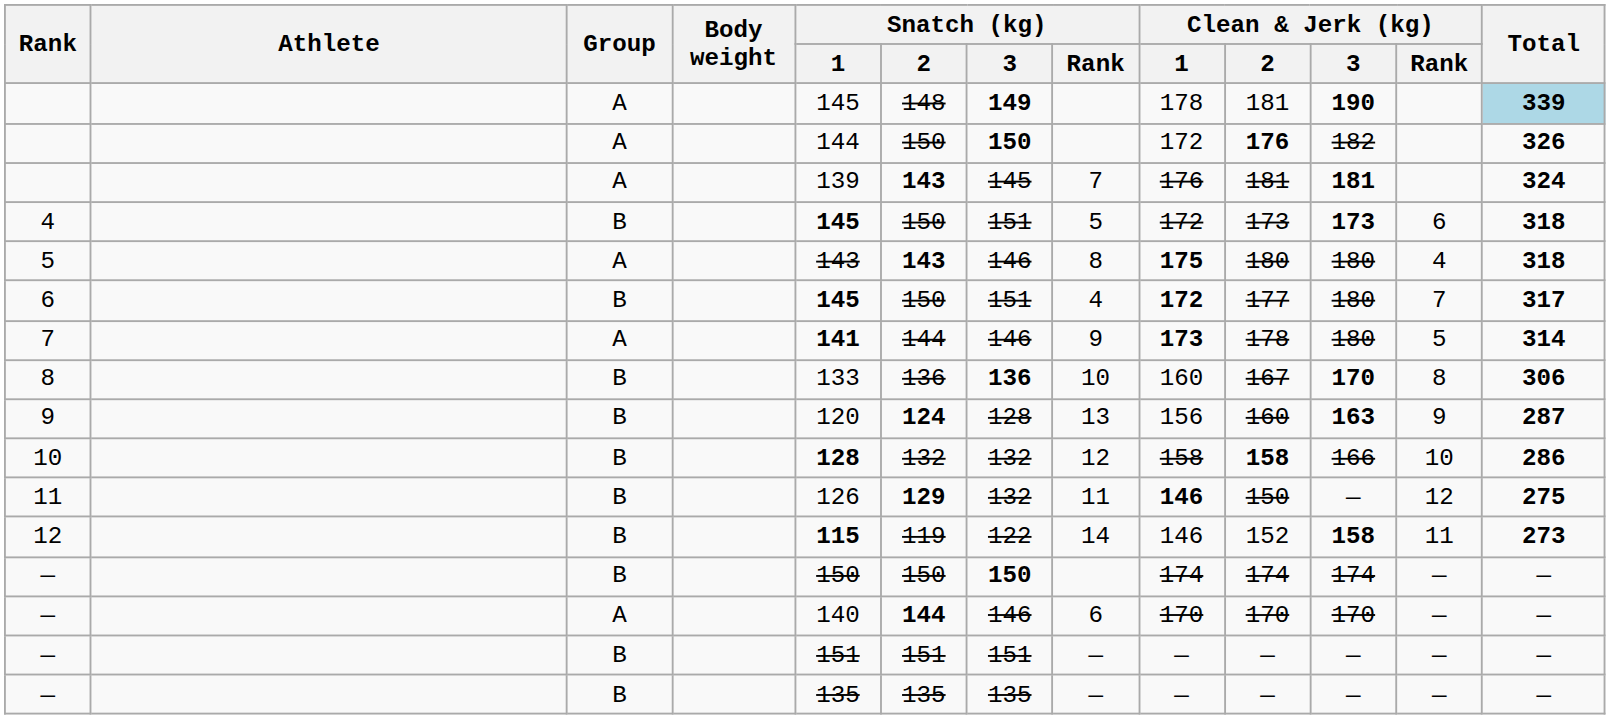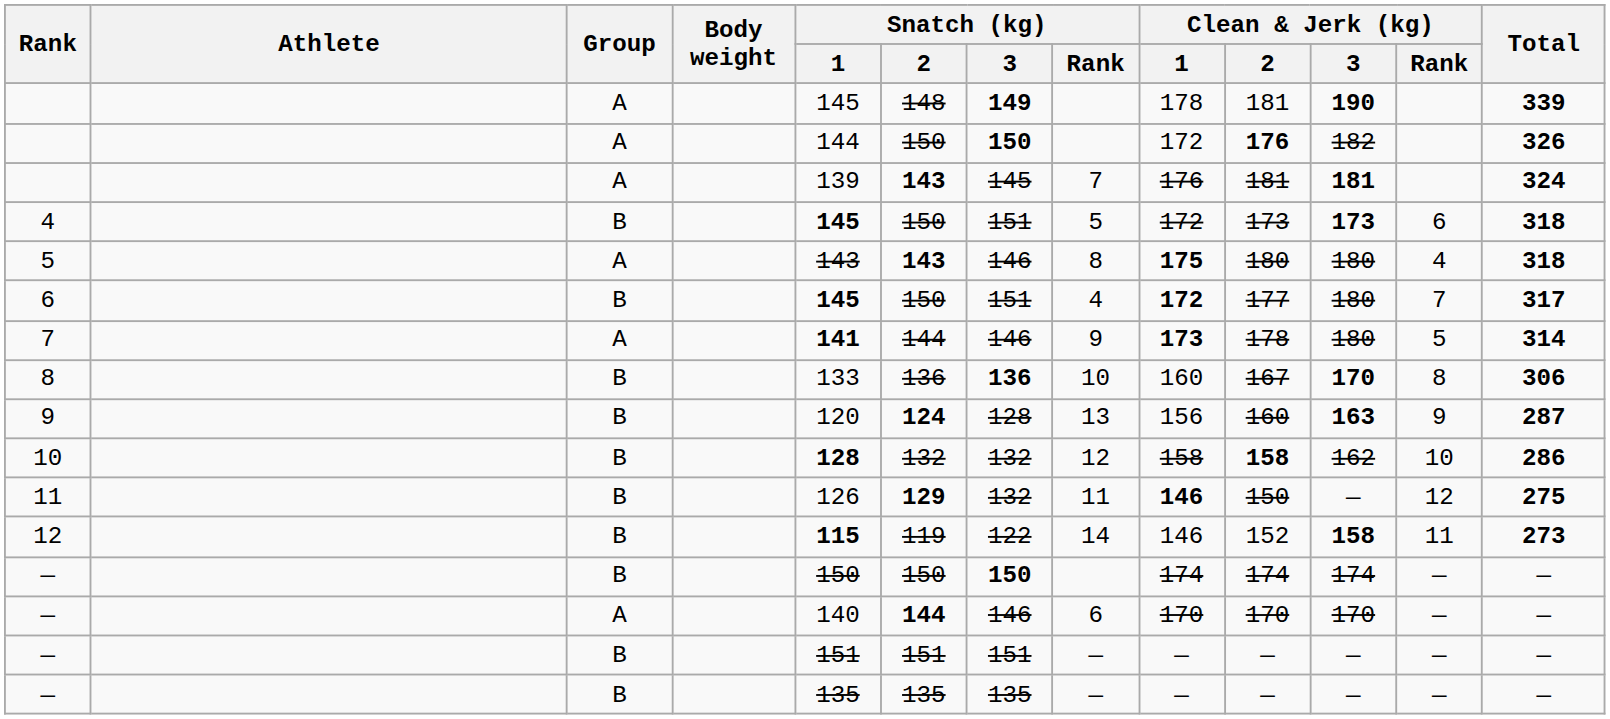row 3 | Total: lightblue background -> no background
row 12 | Clean & Jerk (kg) / 3: 166 -> 162
